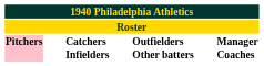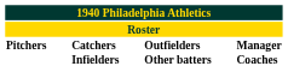Pitchers | column 1: pink background -> no background
